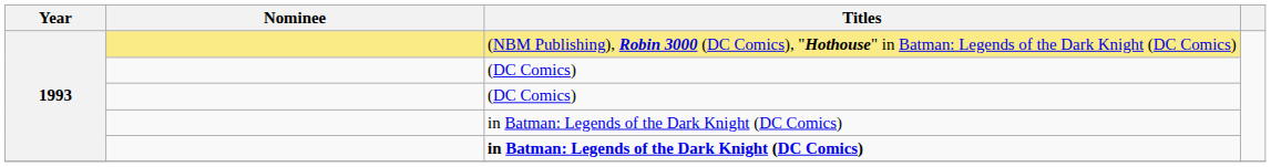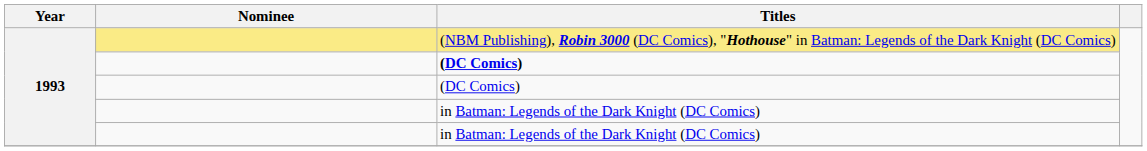row 3 | Titles: normal -> bold
row 6 | Titles: bold -> normal
